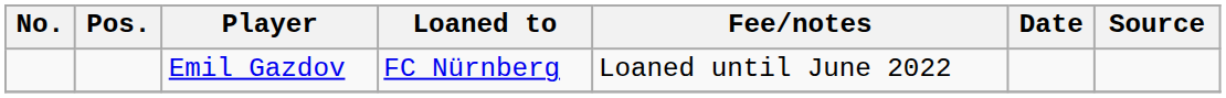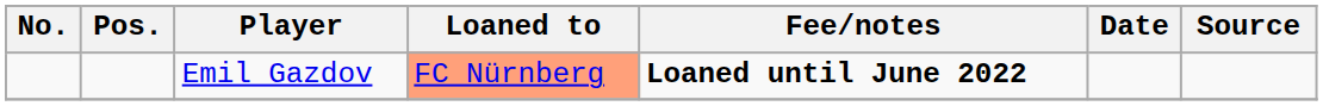Emil Gazdov | Loaned to: no background -> lightsalmon background
Emil Gazdov | Fee/notes: normal -> bold
